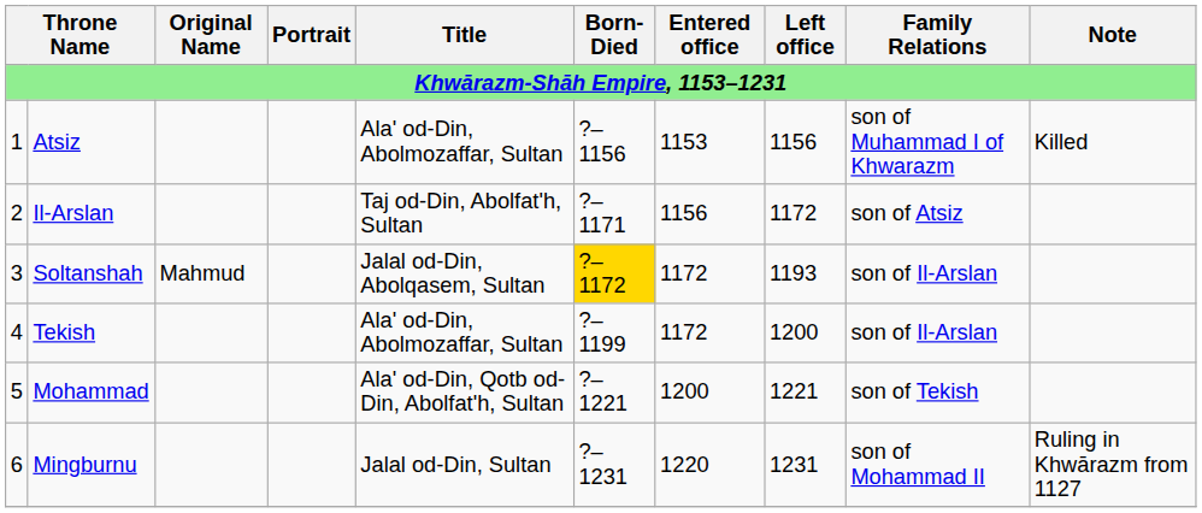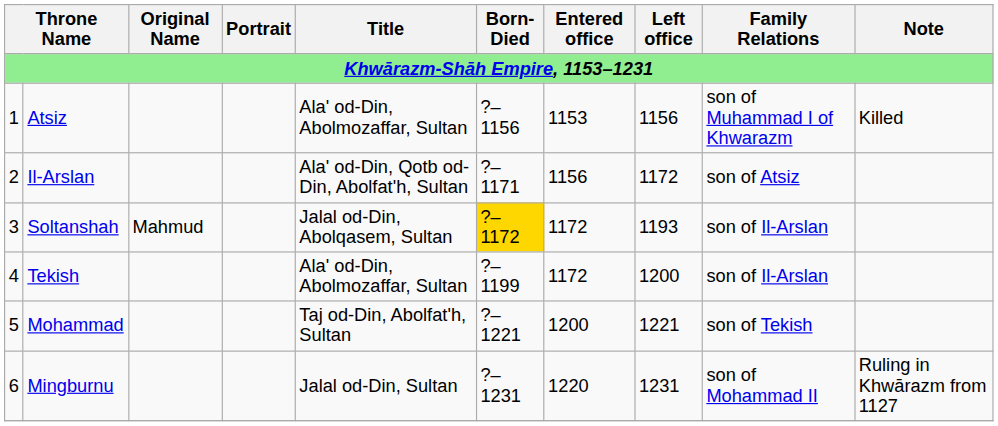Il-Arslan | Title: Taj od-Din, Abolfat'h, Sultan -> Ala' od-Din, Qotb od-Din, Abolfat'h, Sultan
Mohammad | Title: Ala' od-Din, Qotb od-Din, Abolfat'h, Sultan -> Taj od-Din, Abolfat'h, Sultan
